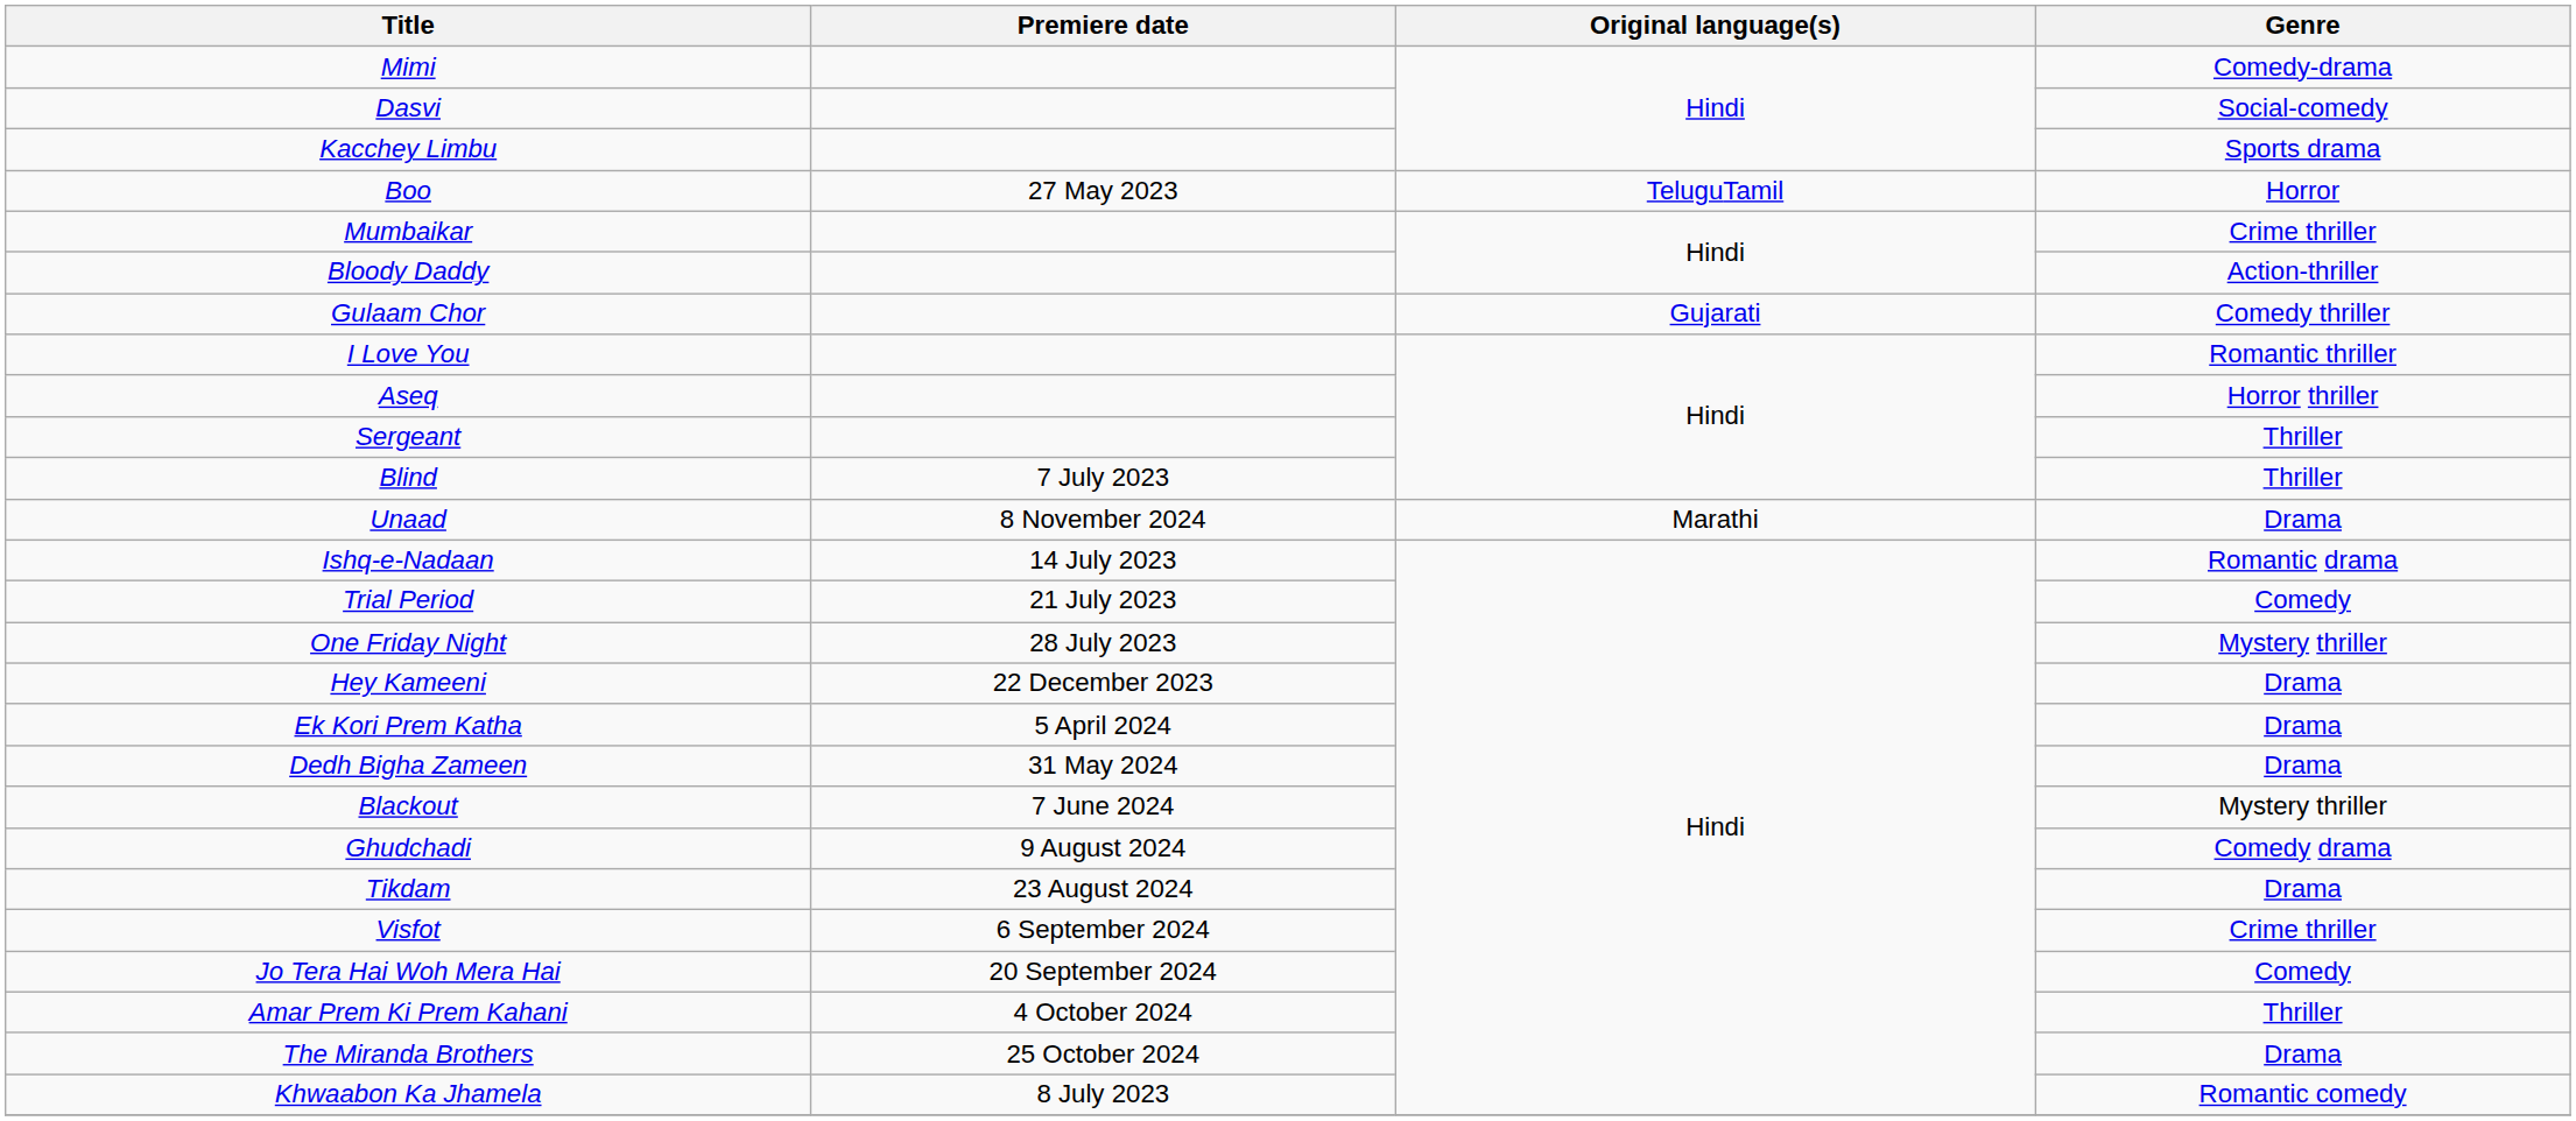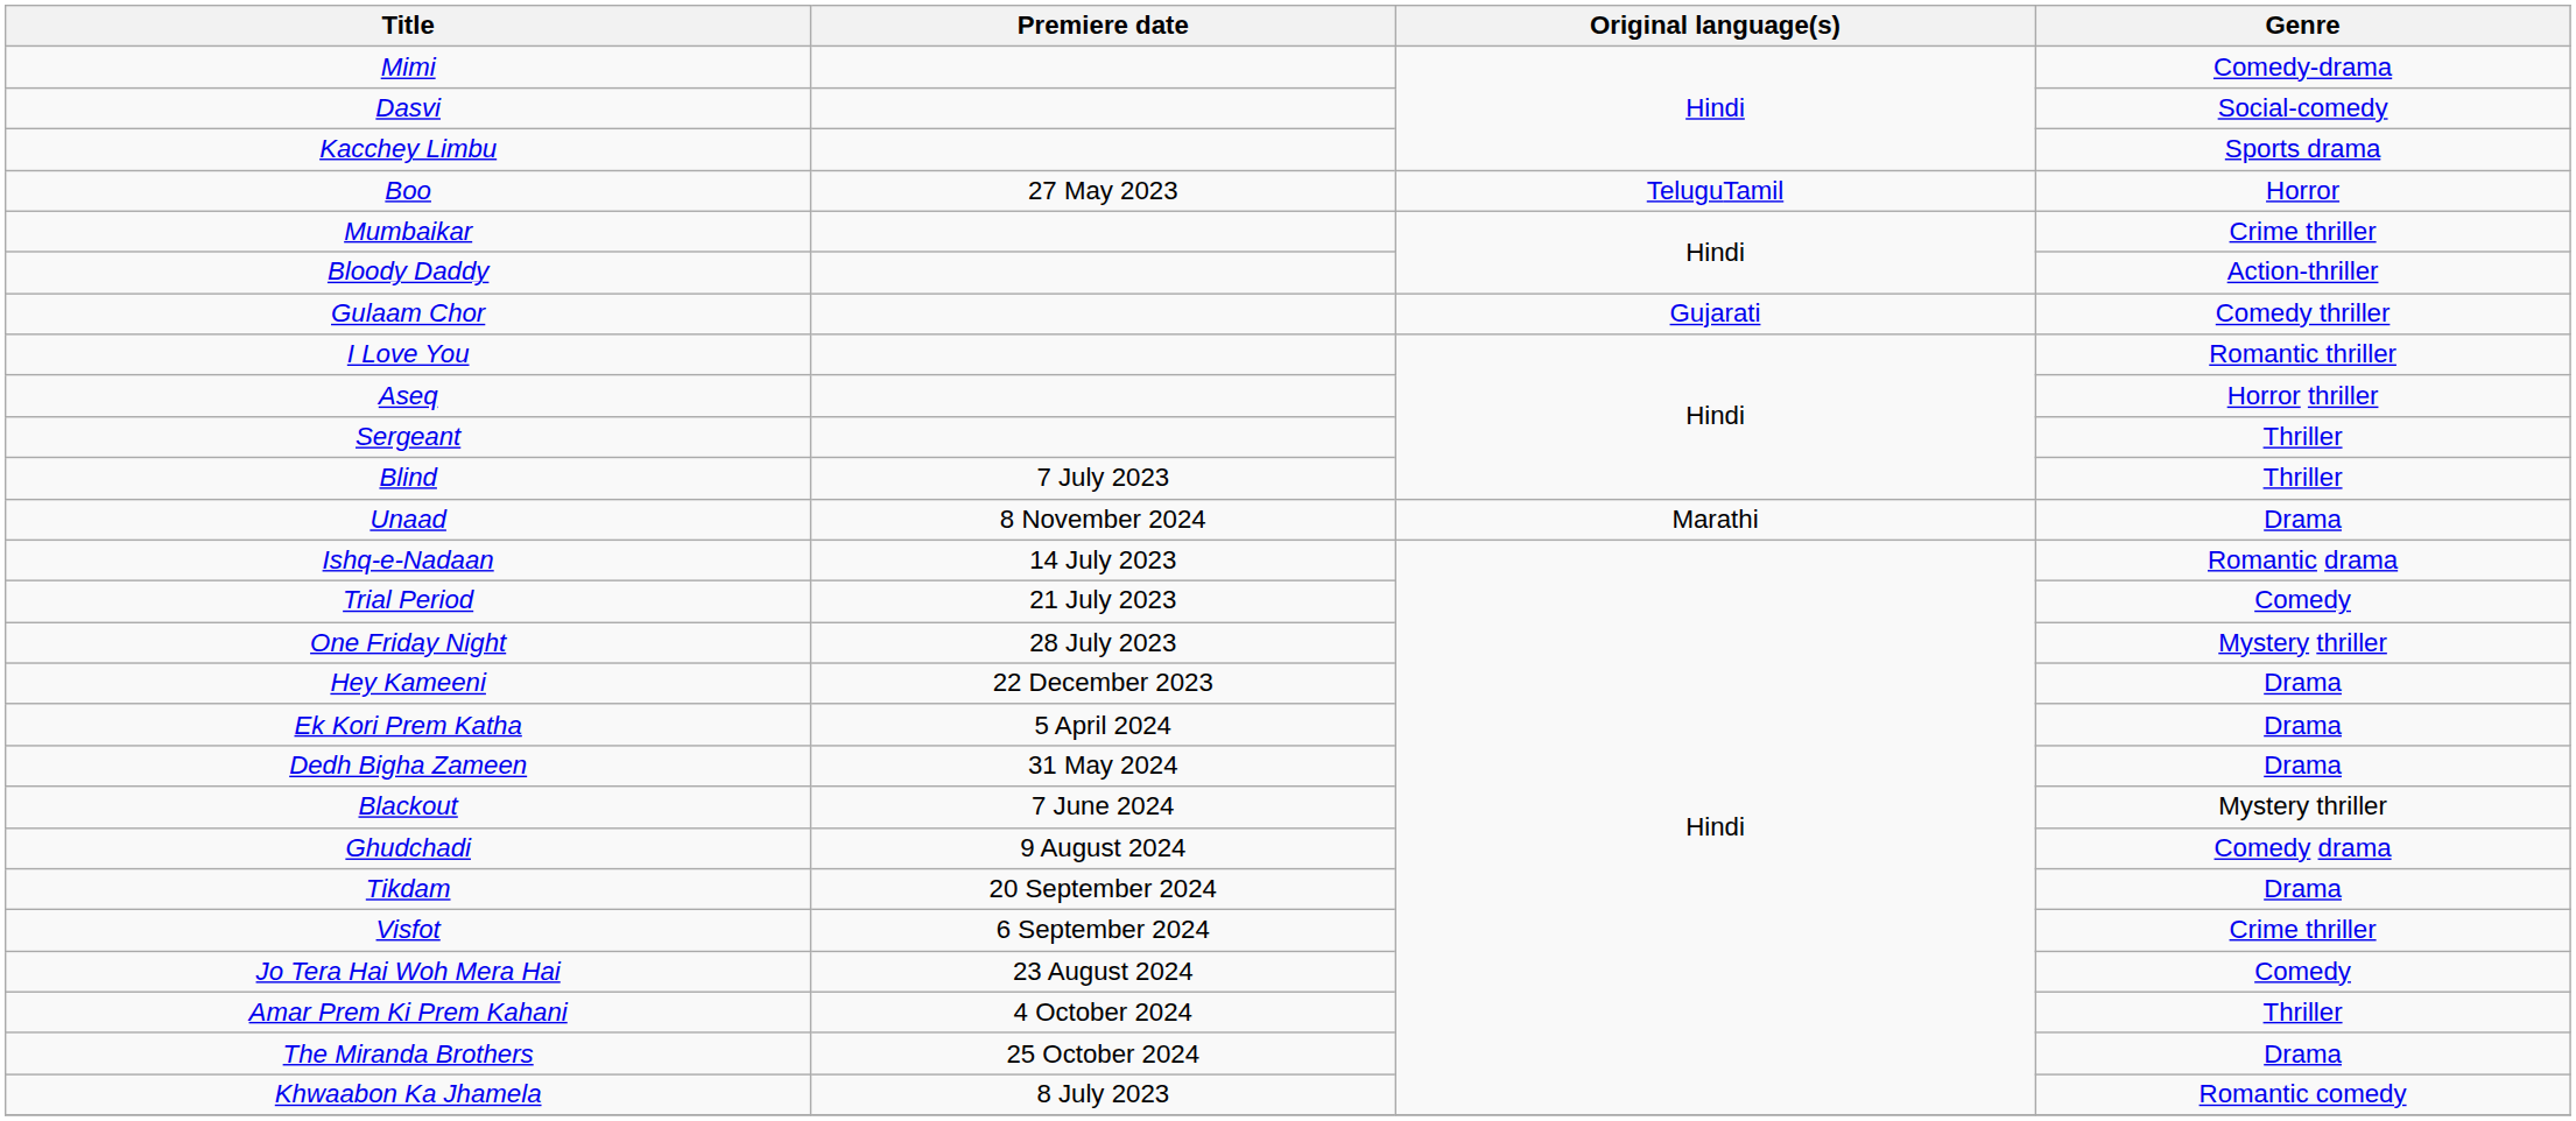Tikdam | Premiere date: 23 August 2024 -> 20 September 2024
Jo Tera Hai Woh Mera Hai | Premiere date: 20 September 2024 -> 23 August 2024
